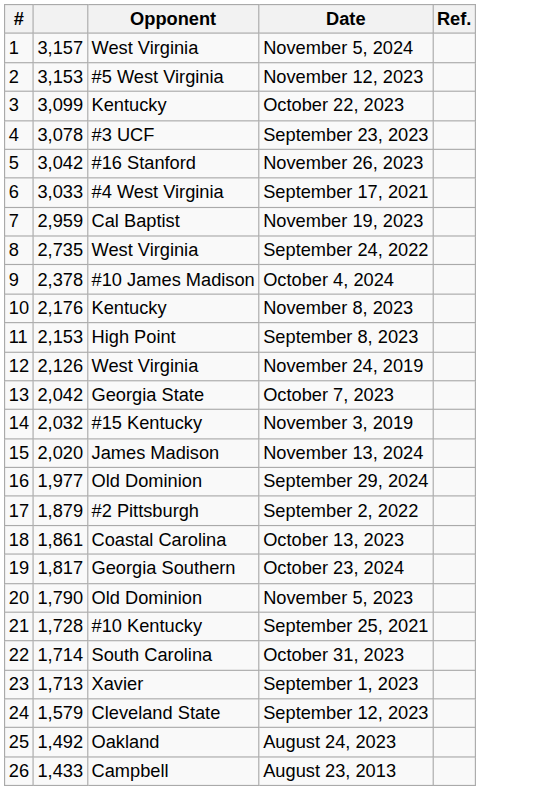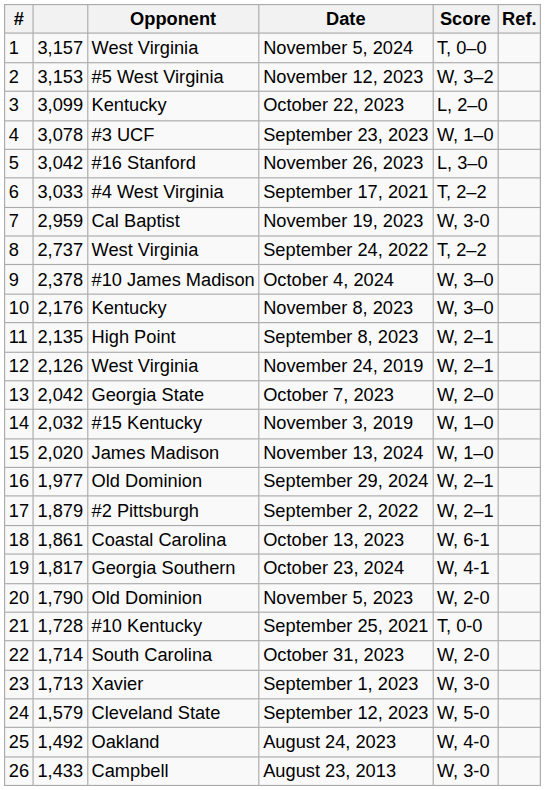+ column: Score | T, 0–0 | W, 3–2 | L, 2–0 | W, 1–0 | L, 3–0 | T, 2–2 | W, 3-0 | T, 2–2 | W, 3–0 | W, 3–0 | W, 2–1 | W, 2–1 | W, 2–0 | W, 1–0 | W, 1–0 | W, 2–1 | W, 2–1 | W, 6-1 | W, 4-1 | W, 2-0 | T, 0-0 | W, 2-0 | W, 3-0 | W, 5-0 | W, 4-0 | W, 3-0
September 24, 2022 | column 2: 2,735 -> 2,737
September 8, 2023 | column 2: 2,153 -> 2,135
